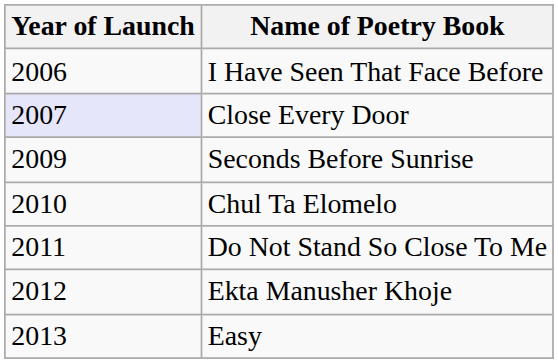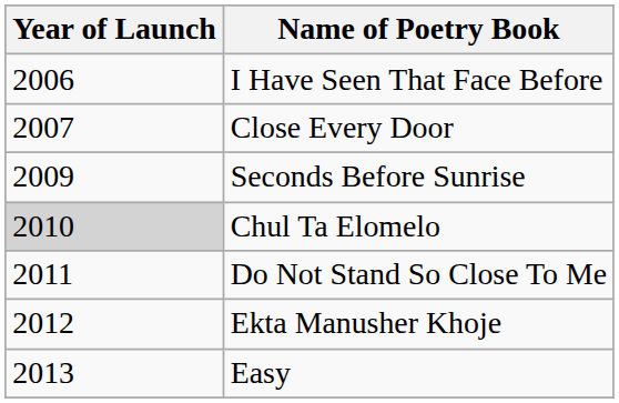Close Every Door | Year of Launch: lavender background -> no background
Chul Ta Elomelo | Year of Launch: no background -> lightgrey background
